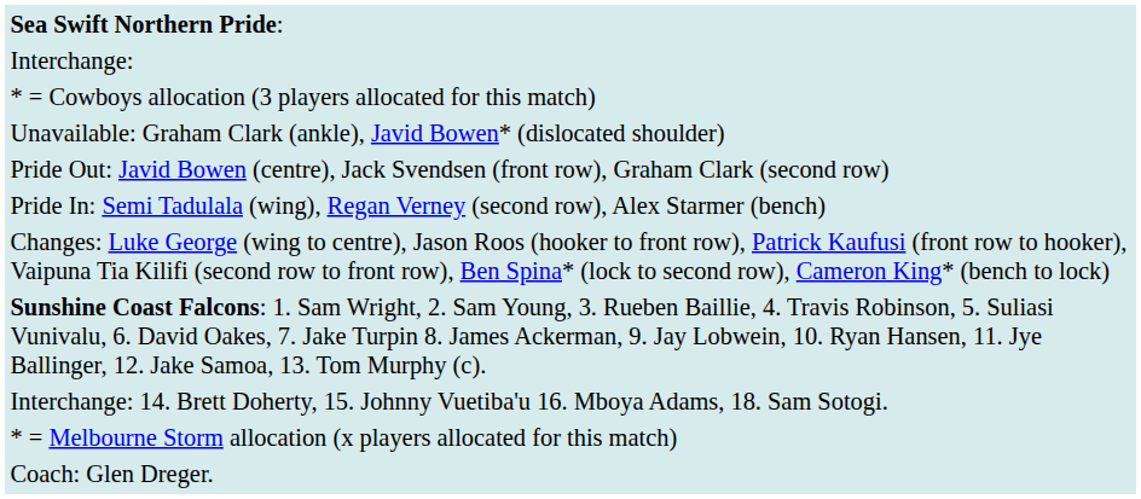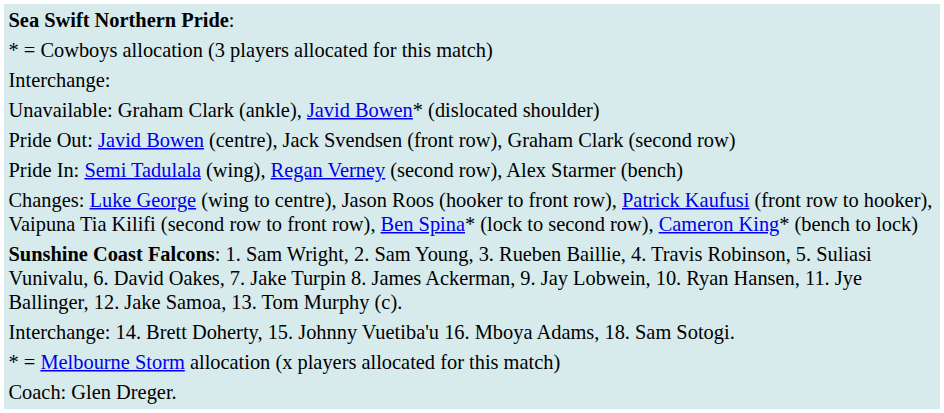row 2 | column 1: Interchange: -> * = Cowboys allocation (3 players allocated for this match)
row 3 | column 1: * = Cowboys allocation (3 players allocated for this match) -> Interchange:
